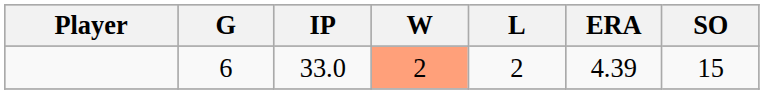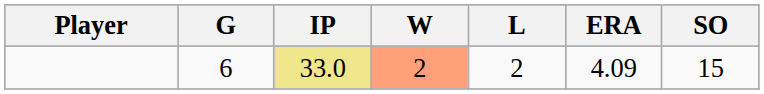row 2 | IP: no background -> khaki background
row 2 | ERA: 4.39 -> 4.09
